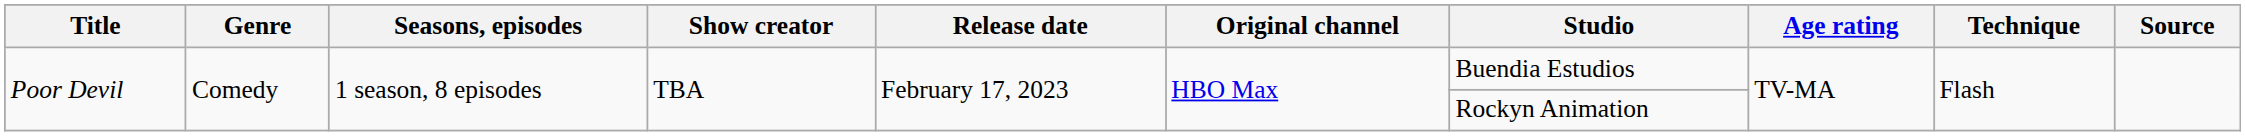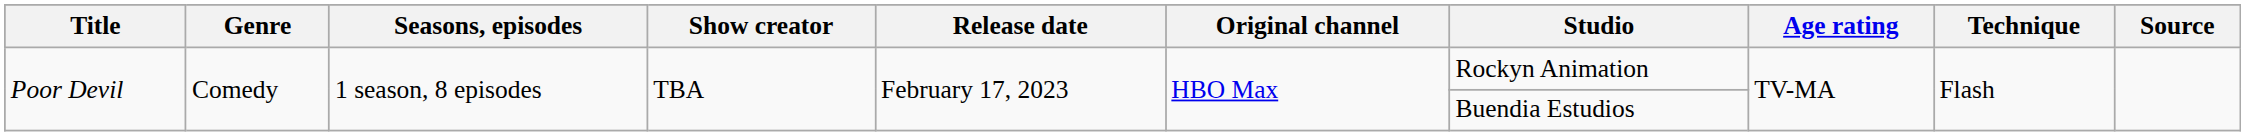row 2 | Studio: Buendia Estudios -> Rockyn Animation
row 3 | Studio: Rockyn Animation -> Buendia Estudios
